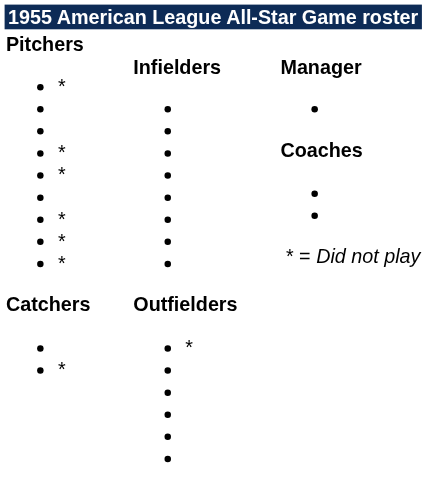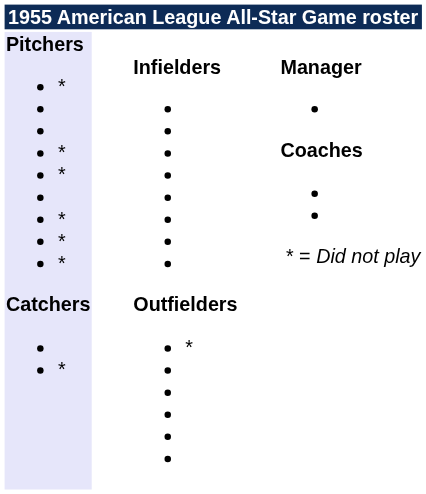Pitchers * * * * * * Catchers * | column 1: no background -> lavender background
